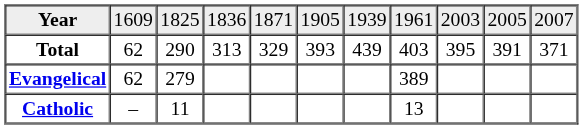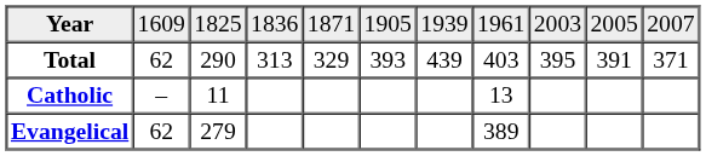rows swapped: Evangelical <-> Catholic
